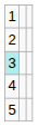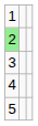2 | column 1: no background -> lightgreen background
3 | column 1: paleturquoise background -> no background
